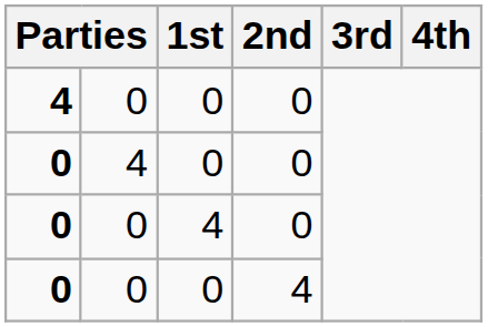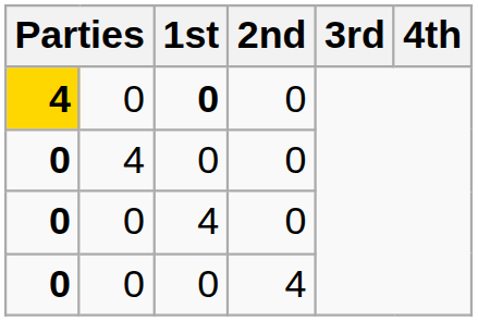row 2 | column 1: no background -> gold background
row 2 | 1st: normal -> bold
